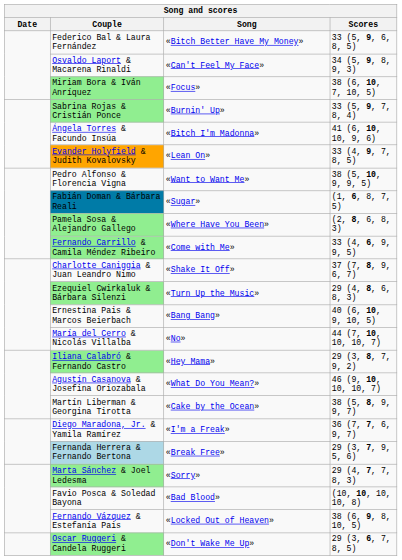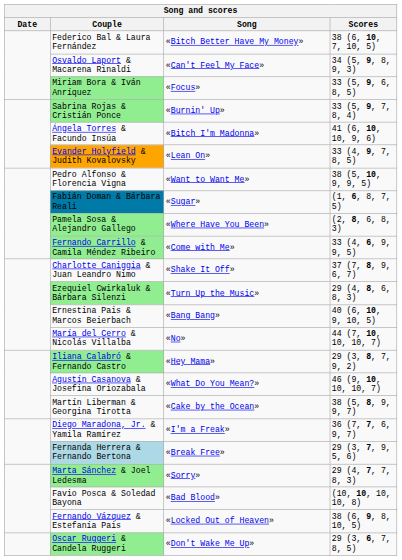Federico Bal & Laura Fernández | Scores: 33 (5, 9, 6, 8, 5) -> 38 (6, 10, 7, 10, 5)
Miriam Bora & Iván Anríquez | Scores: 38 (6, 10, 7, 10, 5) -> 33 (5, 9, 6, 8, 5)
